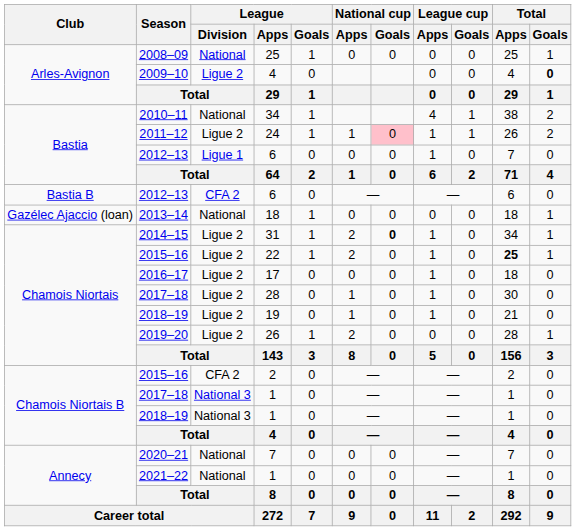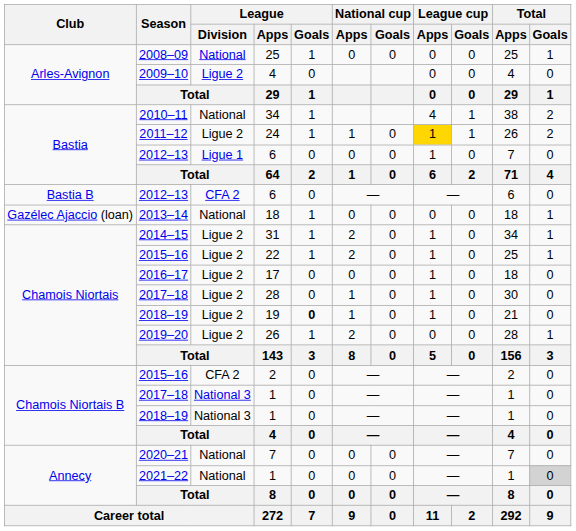2009–10 / 4 | Total / Goals: bold -> normal
24 | National cup / Goals: pink background -> no background
24 | League cup / Apps: no background -> gold background
31 | National cup / Goals: bold -> normal
22 | Total / Apps: bold -> normal
19 | League / Goals: normal -> bold
2021–22 / 1 | Total / Goals: no background -> lightgrey background
